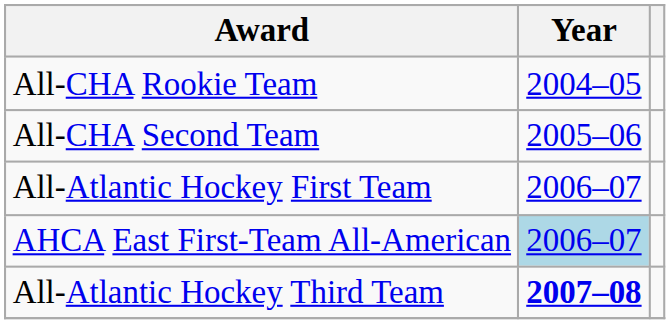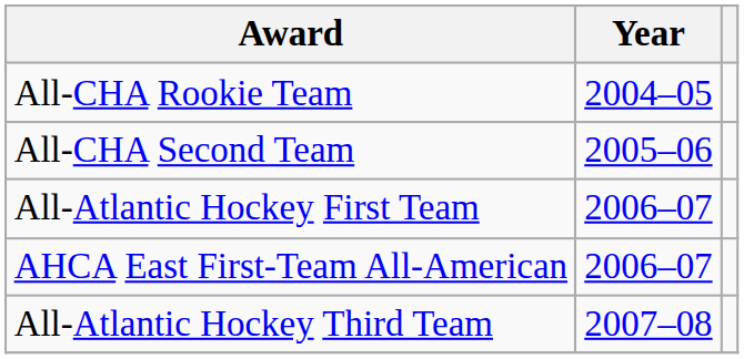row 5 | Year: lightblue background -> no background
row 6 | Year: bold -> normal
